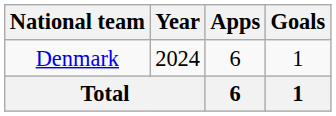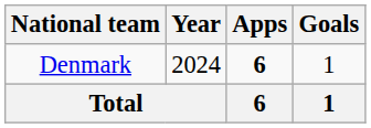Denmark | Apps: normal -> bold
